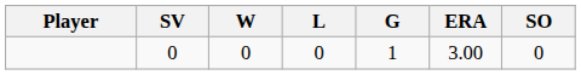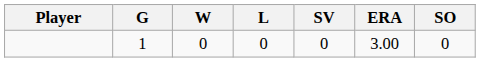columns swapped: G <-> SV
